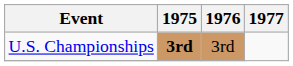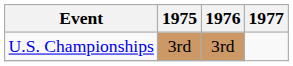U.S. Championships | 1975: bold -> normal
